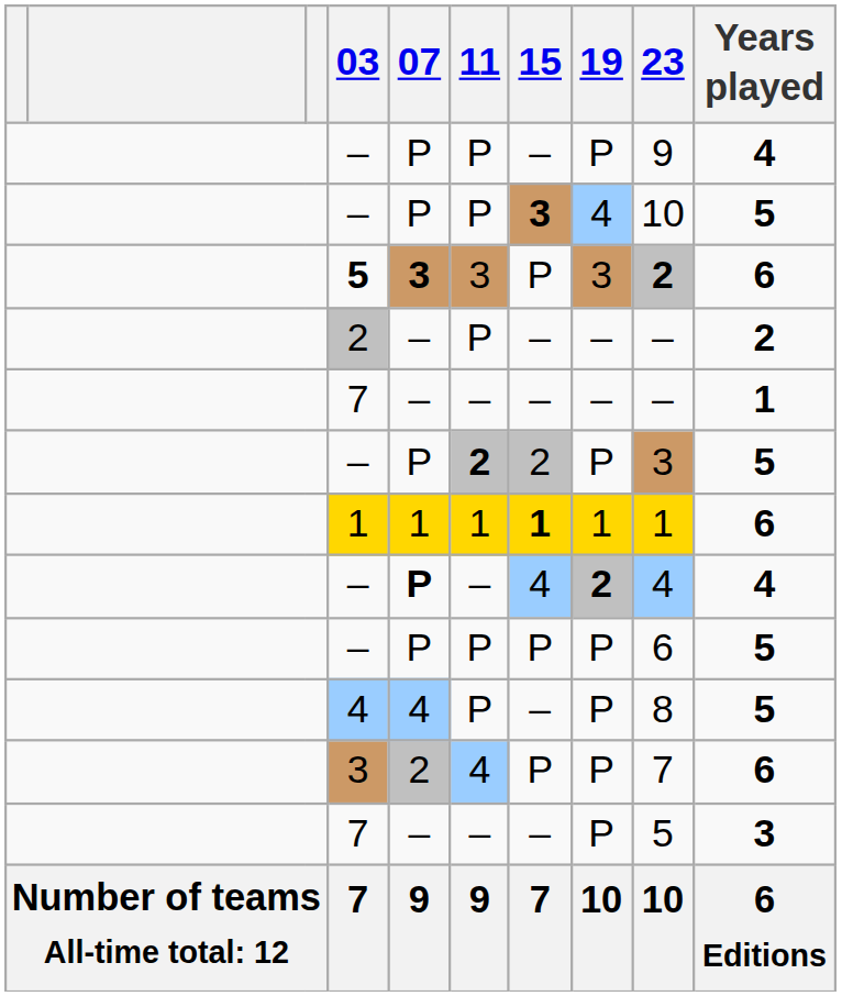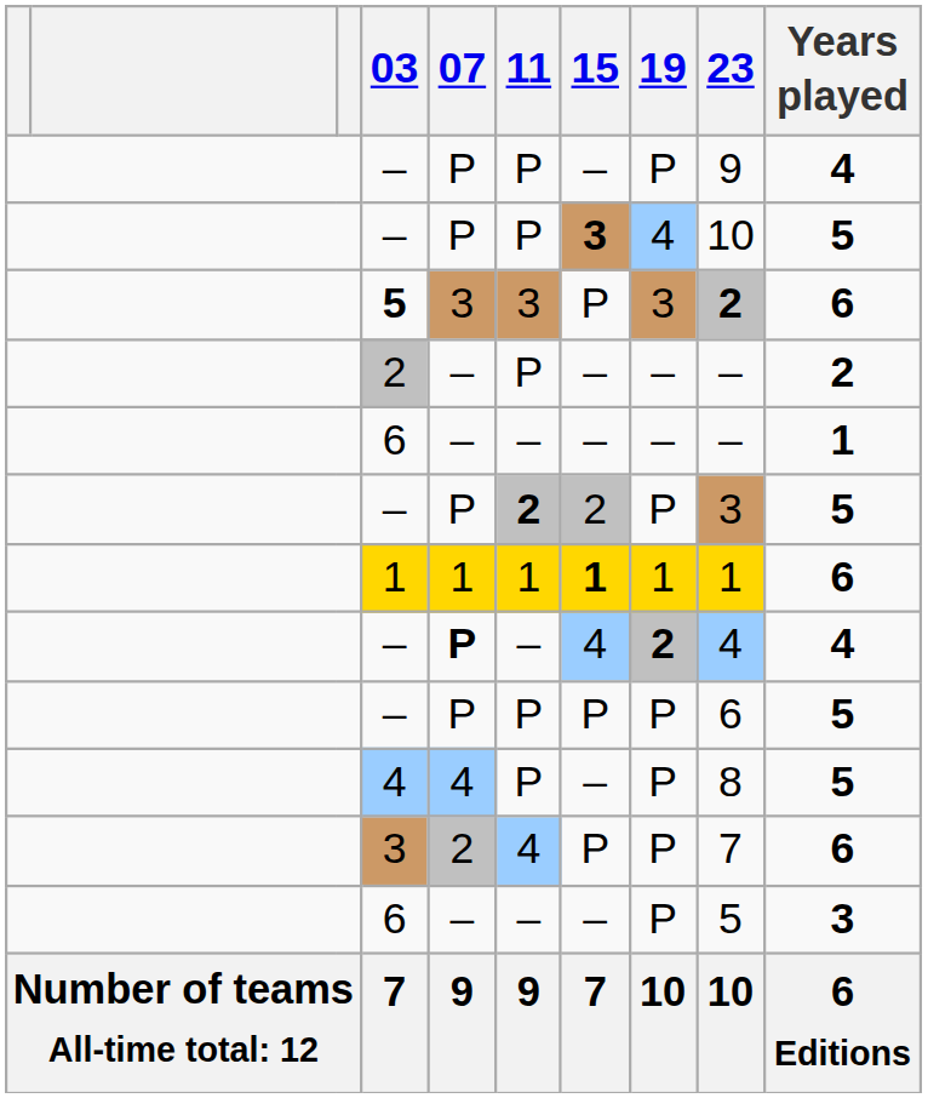row 4 | 07: bold -> normal
row 6 | 03: 7 -> 6
row 13 | 03: 7 -> 6
